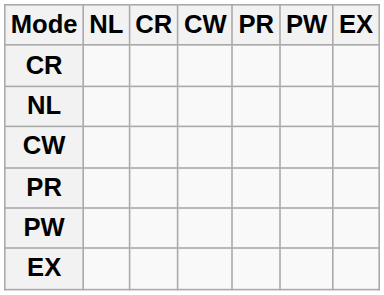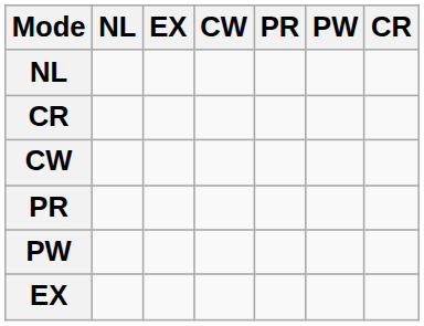columns swapped: CR <-> EX
row 2 | Mode: CR -> NL
row 3 | Mode: NL -> CR
